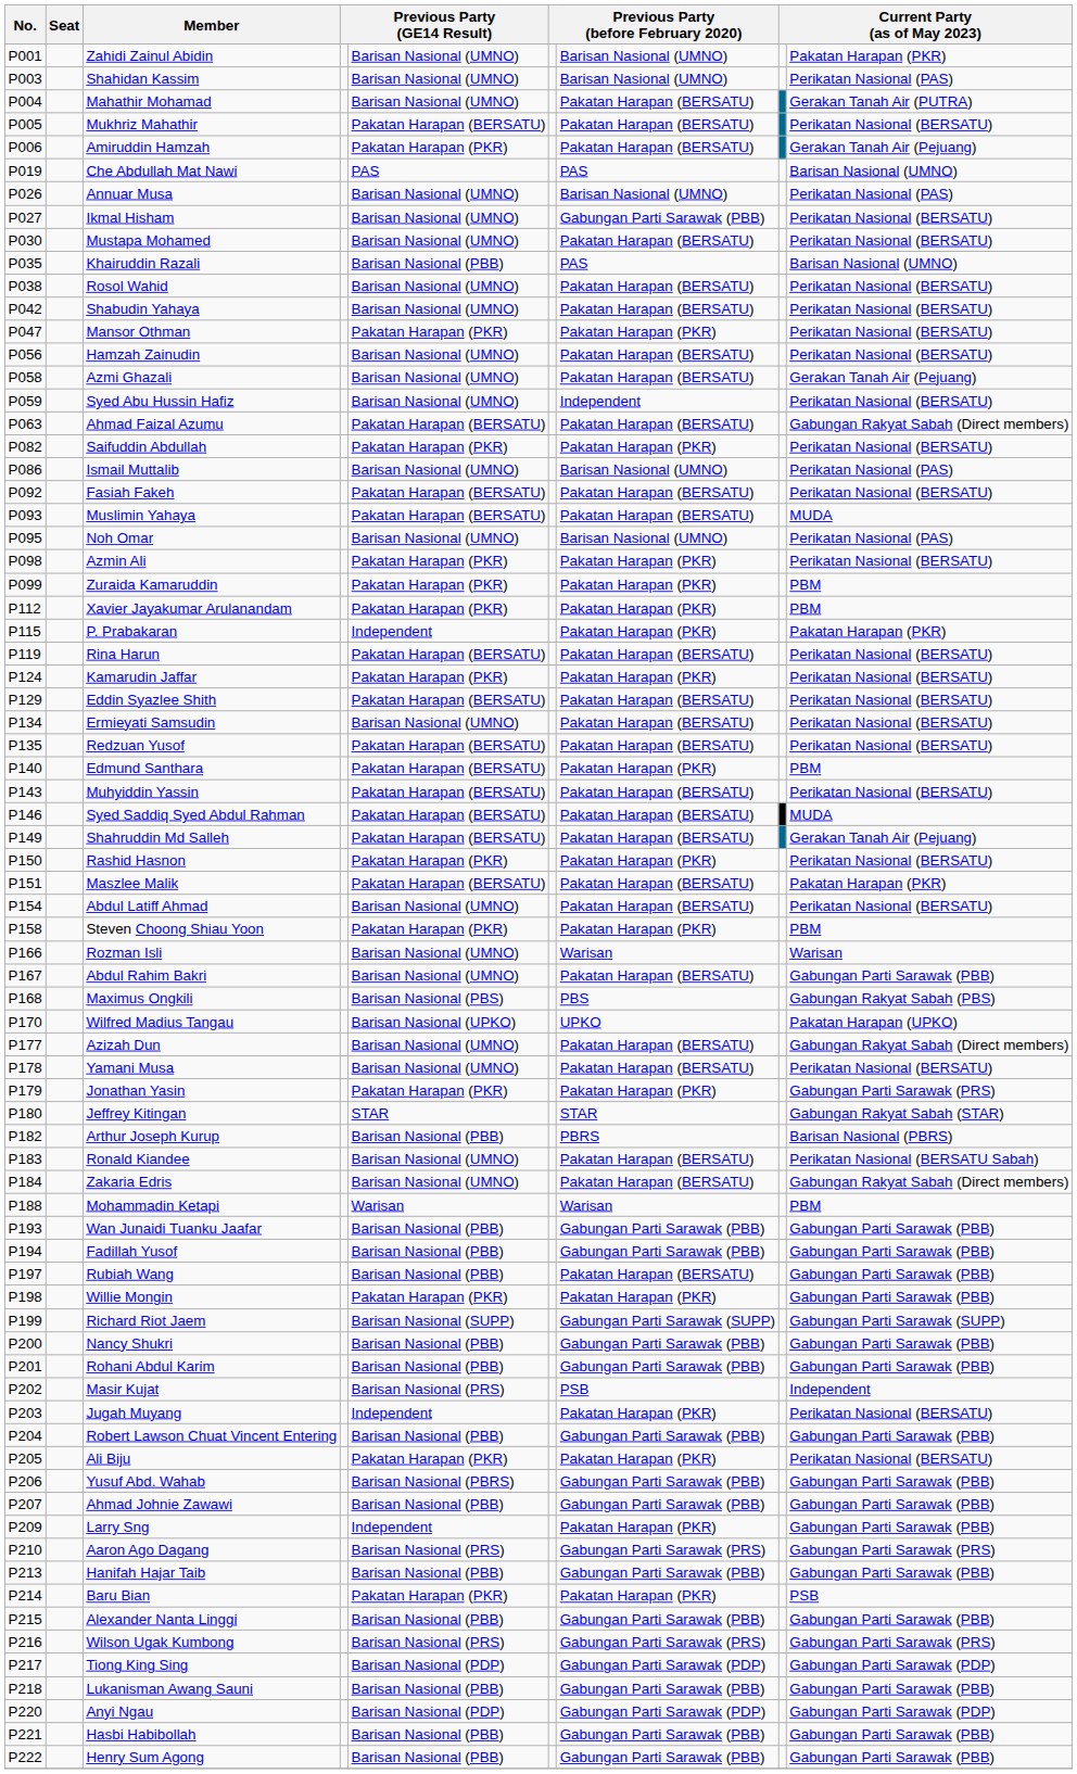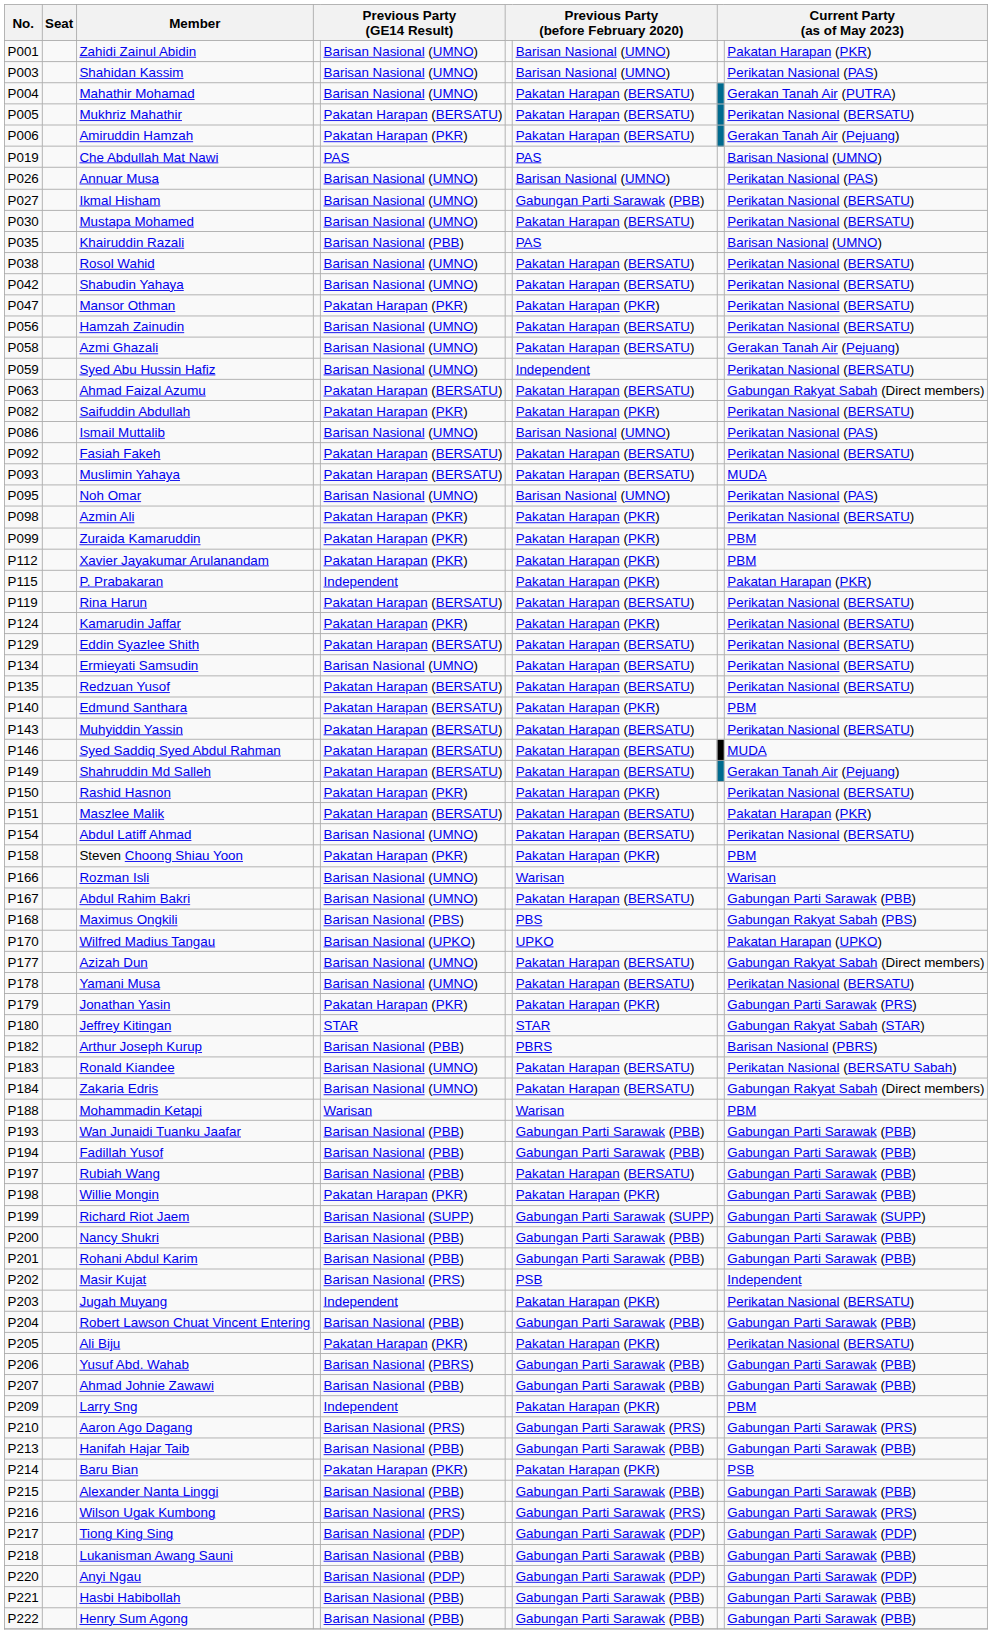Larry Sng | column 9: Gabungan Parti Sarawak (PBB) -> PBM
